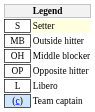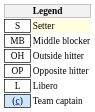MB | column 2: Outside hitter -> Middle blocker
OH | column 2: Middle blocker -> Outside hitter
